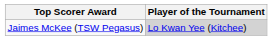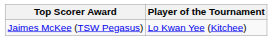Jaimes McKee (TSW Pegasus) | Player of the Tournament: lightgrey background -> no background
